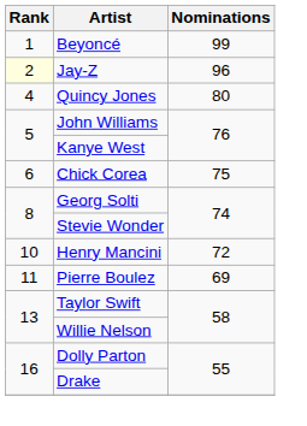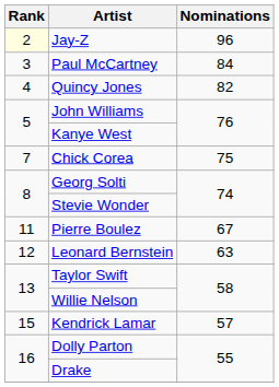- row: 1 | Beyoncé | 99
+ row: 3 | Paul McCartney | 84
Quincy Jones | Nominations: 80 -> 82
Chick Corea | Rank: 6 -> 7
- row: 10 | Henry Mancini | 72
Pierre Boulez | Nominations: 69 -> 67
+ row: 12 | Leonard Bernstein | 63
+ row: 15 | Kendrick Lamar | 57
